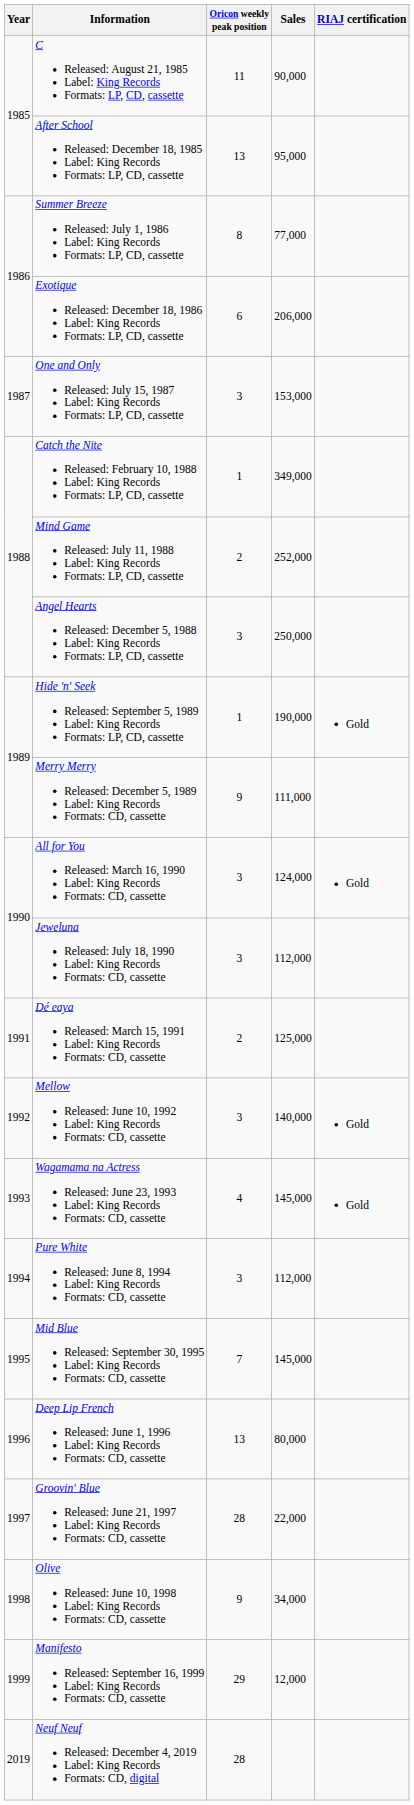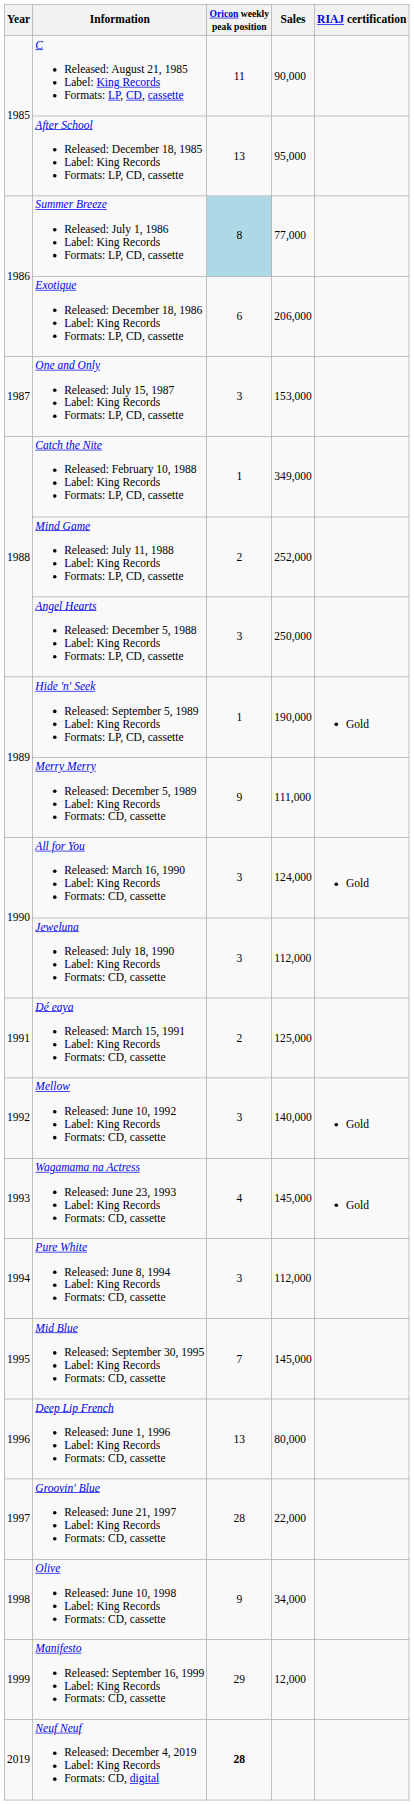row 4 | Oricon weekly peak position: no background -> lightblue background
row 23 | Oricon weekly peak position: normal -> bold
